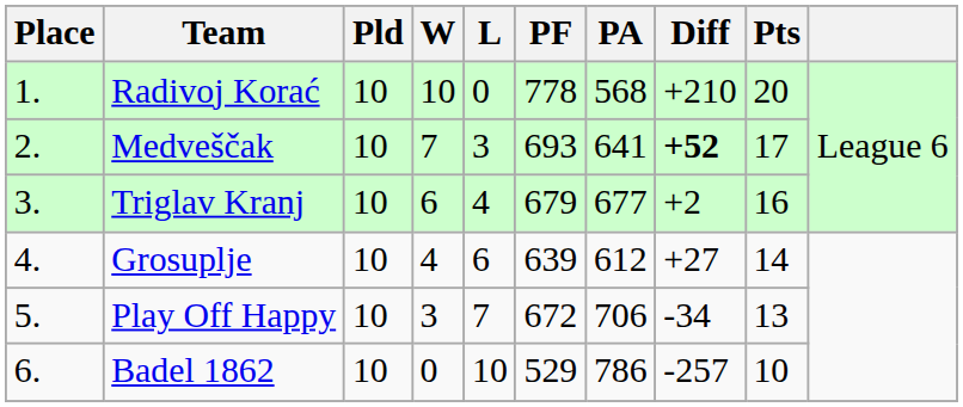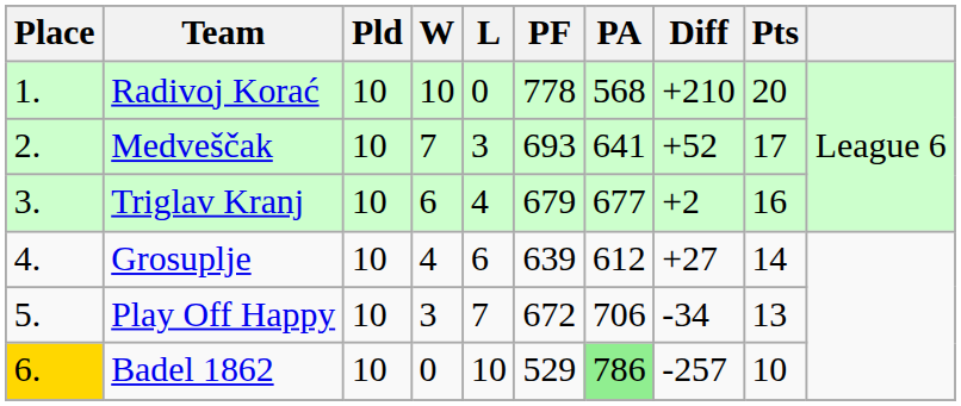Medveščak | Diff: bold -> normal
Badel 1862 | Place: no background -> gold background
Badel 1862 | PA: no background -> lightgreen background
